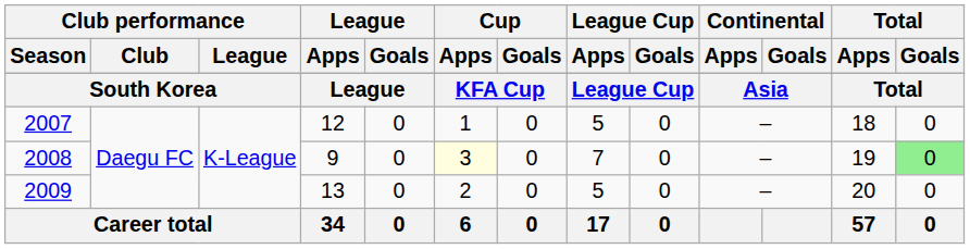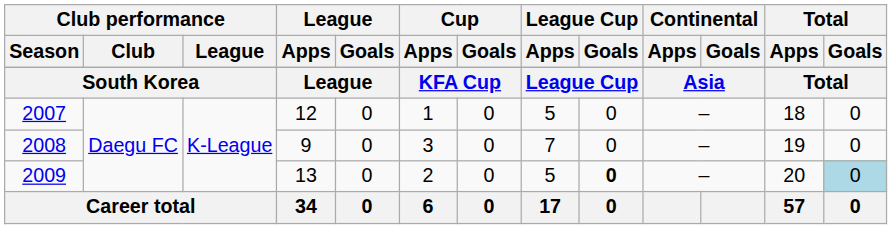2008 | Cup / Apps: lightyellow background -> no background
2008 | Total / Goals: lightgreen background -> no background
2009 | League Cup / Goals: normal -> bold
2009 | Total / Goals: no background -> lightblue background
